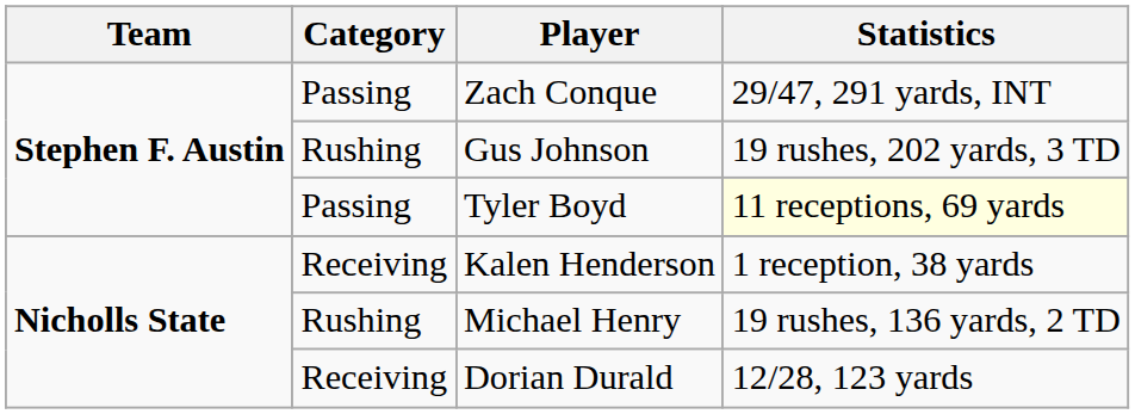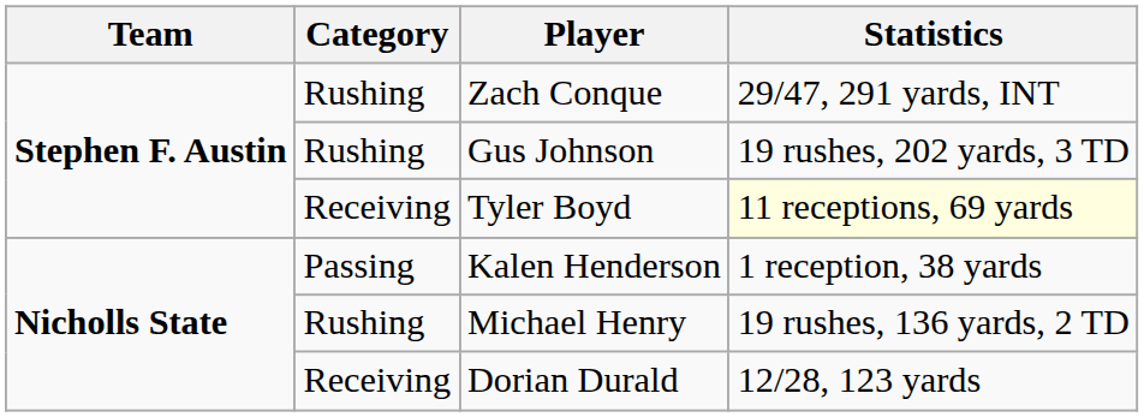Zach Conque | Category: Passing -> Rushing
Tyler Boyd | Category: Passing -> Receiving
Kalen Henderson | Category: Receiving -> Passing
